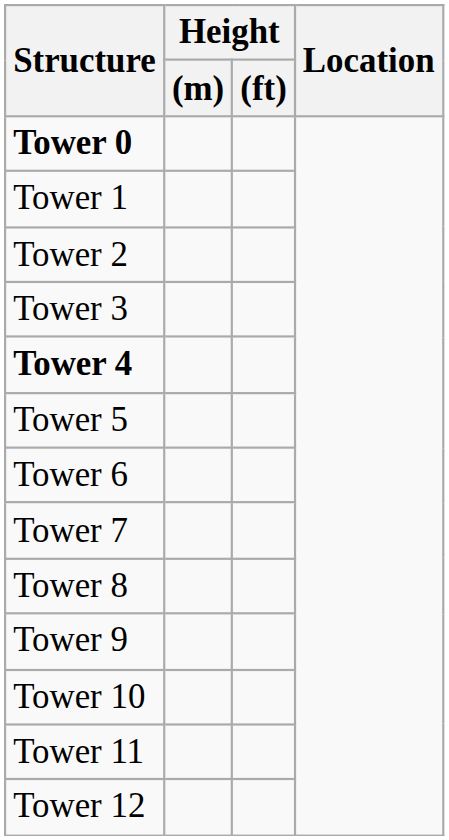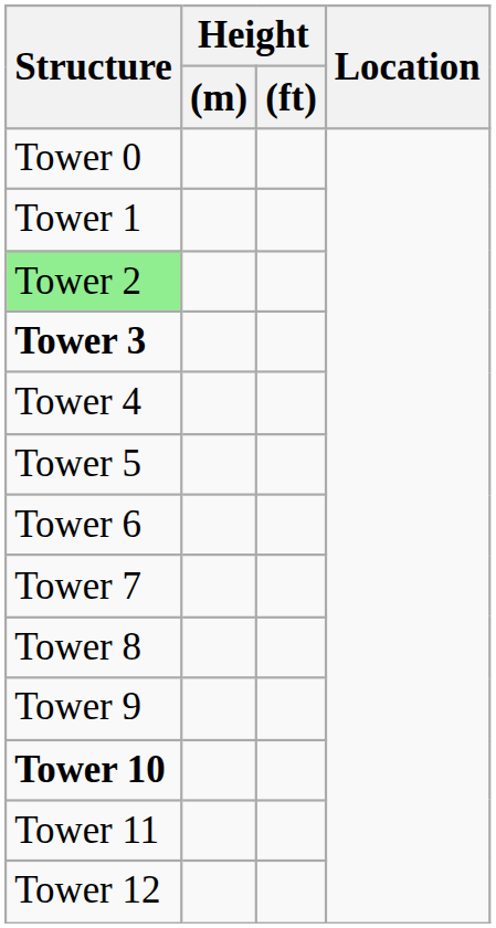Tower 0 | Structure: bold -> normal
Tower 2 | Structure: no background -> lightgreen background
Tower 3 | Structure: normal -> bold
Tower 4 | Structure: bold -> normal
Tower 10 | Structure: normal -> bold
